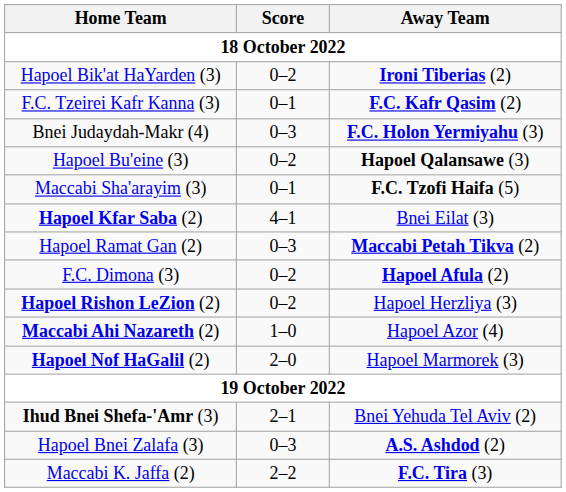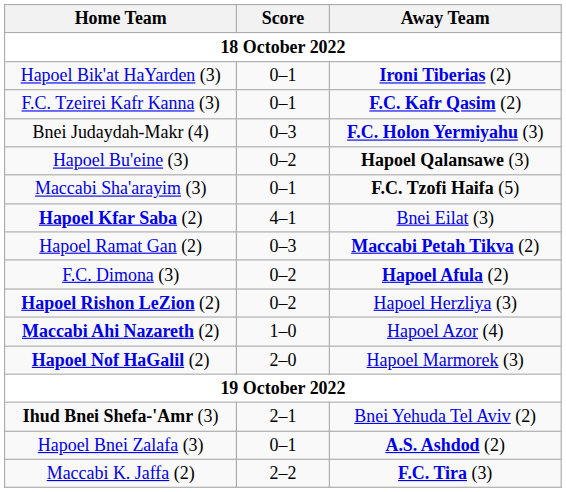Hapoel Bik'at HaYarden (3) | Score: 0–2 -> 0–1
Hapoel Bnei Zalafa (3) | Score: 0–3 -> 0–1
